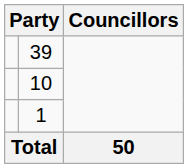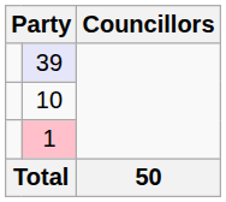39 | column 2: no background -> lavender background
1 | column 2: no background -> pink background
